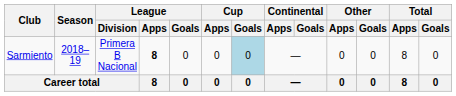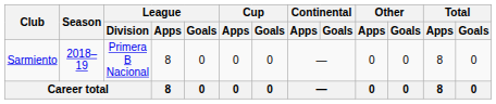Sarmiento | League / Apps: bold -> normal
Sarmiento | Cup / Goals: lightblue background -> no background
